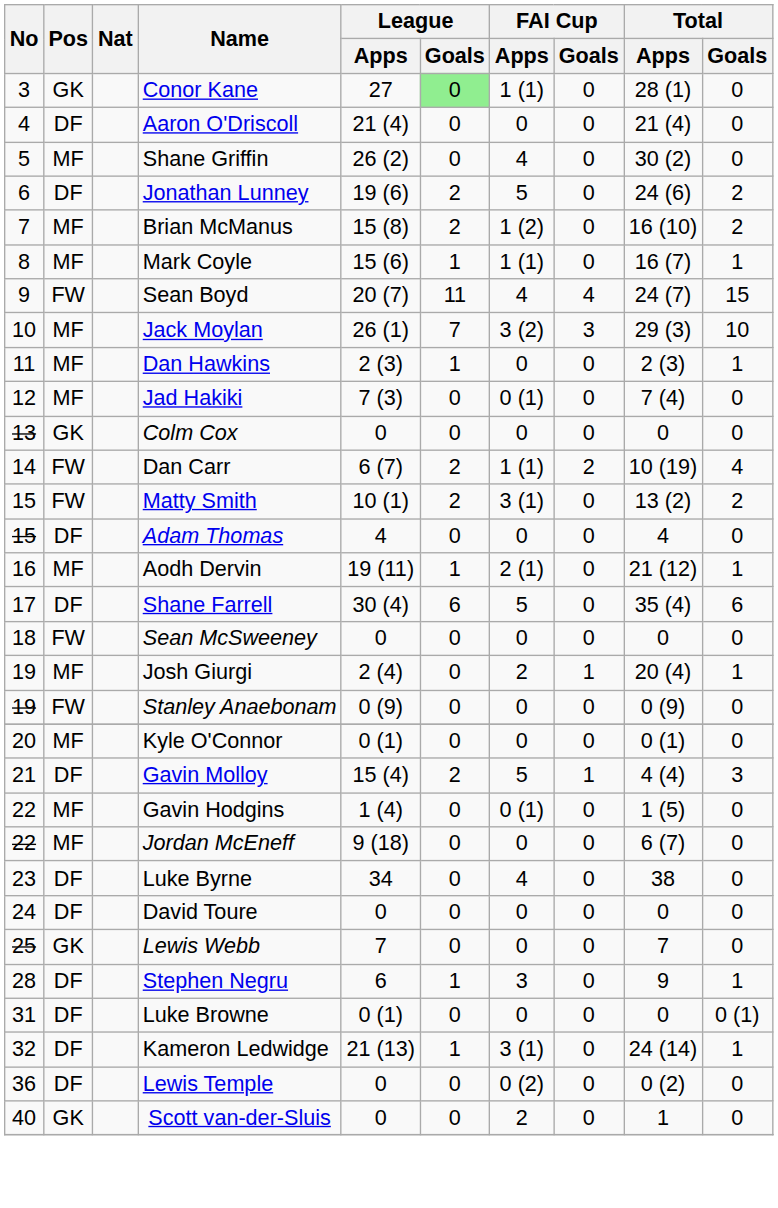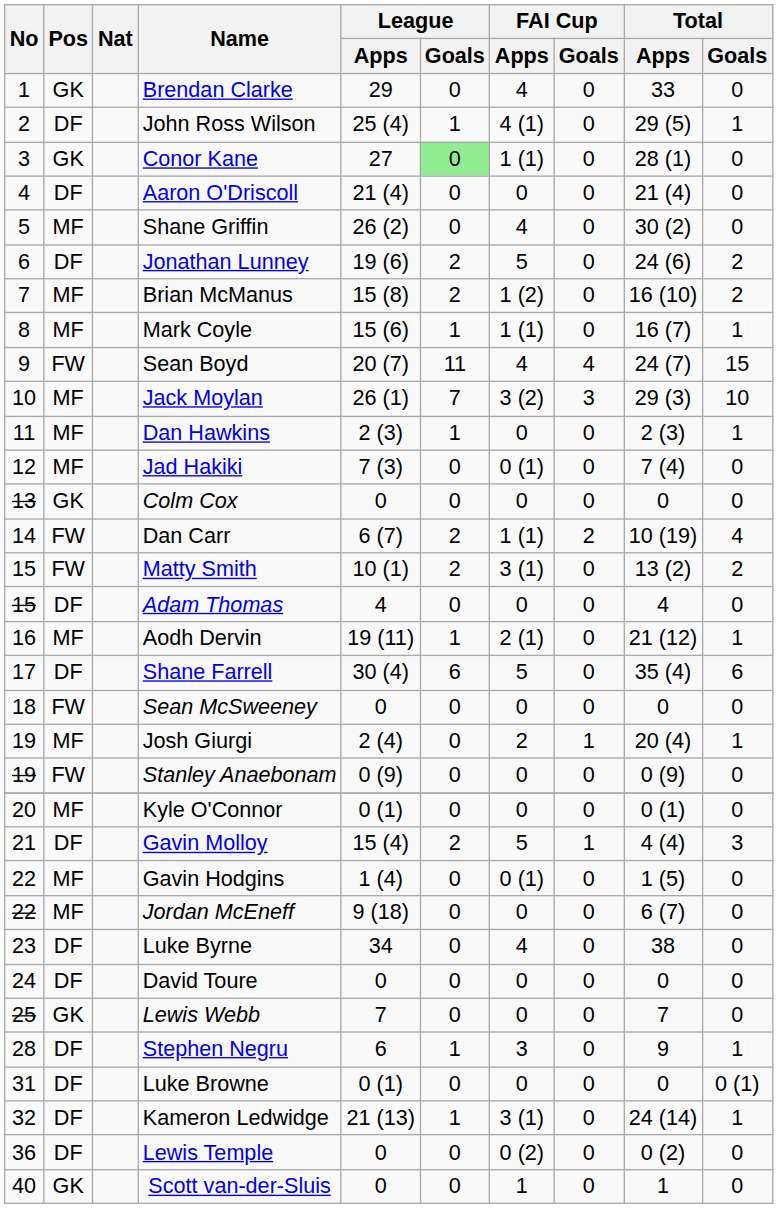+ row: 1 | GK | Brendan Clarke | 29 | 0 | 4 | 0 | 33 | 0
+ row: 2 | DF | John Ross Wilson | 25 (4) | 1 | 4 (1) | 0 | 29 (5) | 1
Scott van-der-Sluis | FAI Cup / Apps: 2 -> 1
